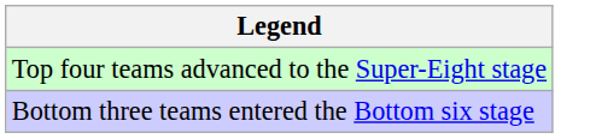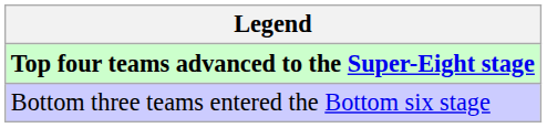row 2 | column 1: normal -> bold
